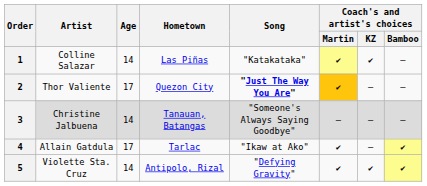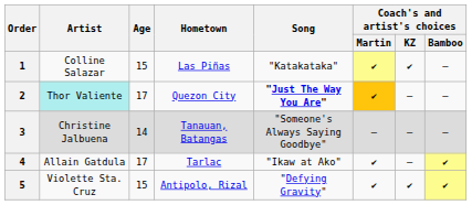1 | Age: 14 -> 15
2 | Artist: no background -> paleturquoise background
5 | Age: 14 -> 15
